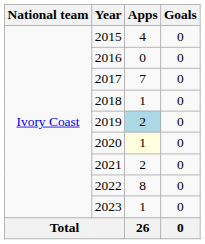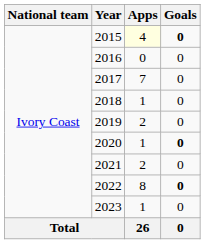2015 | Apps: no background -> lightyellow background
2015 | Goals: normal -> bold
2019 | Apps: lightblue background -> no background
2020 | Apps: lightyellow background -> no background
2020 | Goals: normal -> bold
2022 | Goals: normal -> bold
